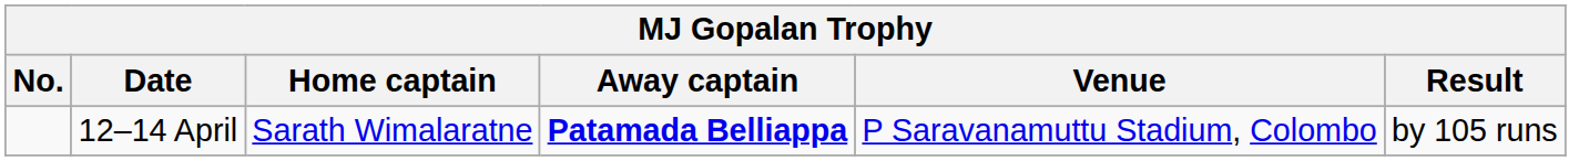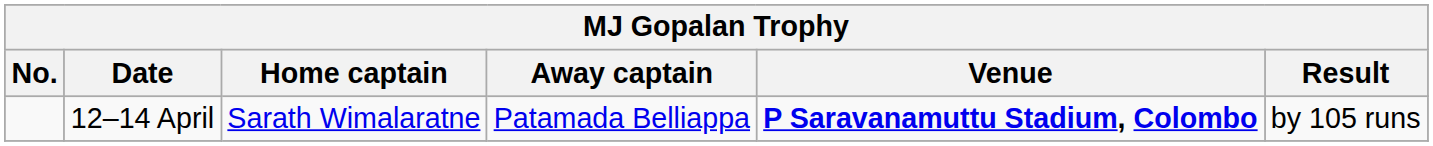12–14 April | Away captain: bold -> normal
12–14 April | Venue: normal -> bold
